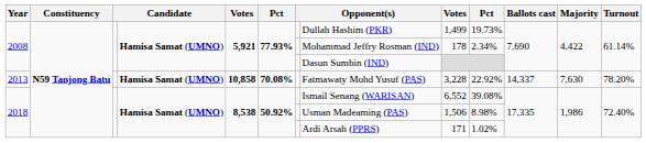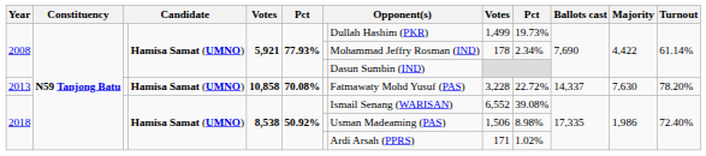2013 | column 10: 22.92% -> 22.72%
